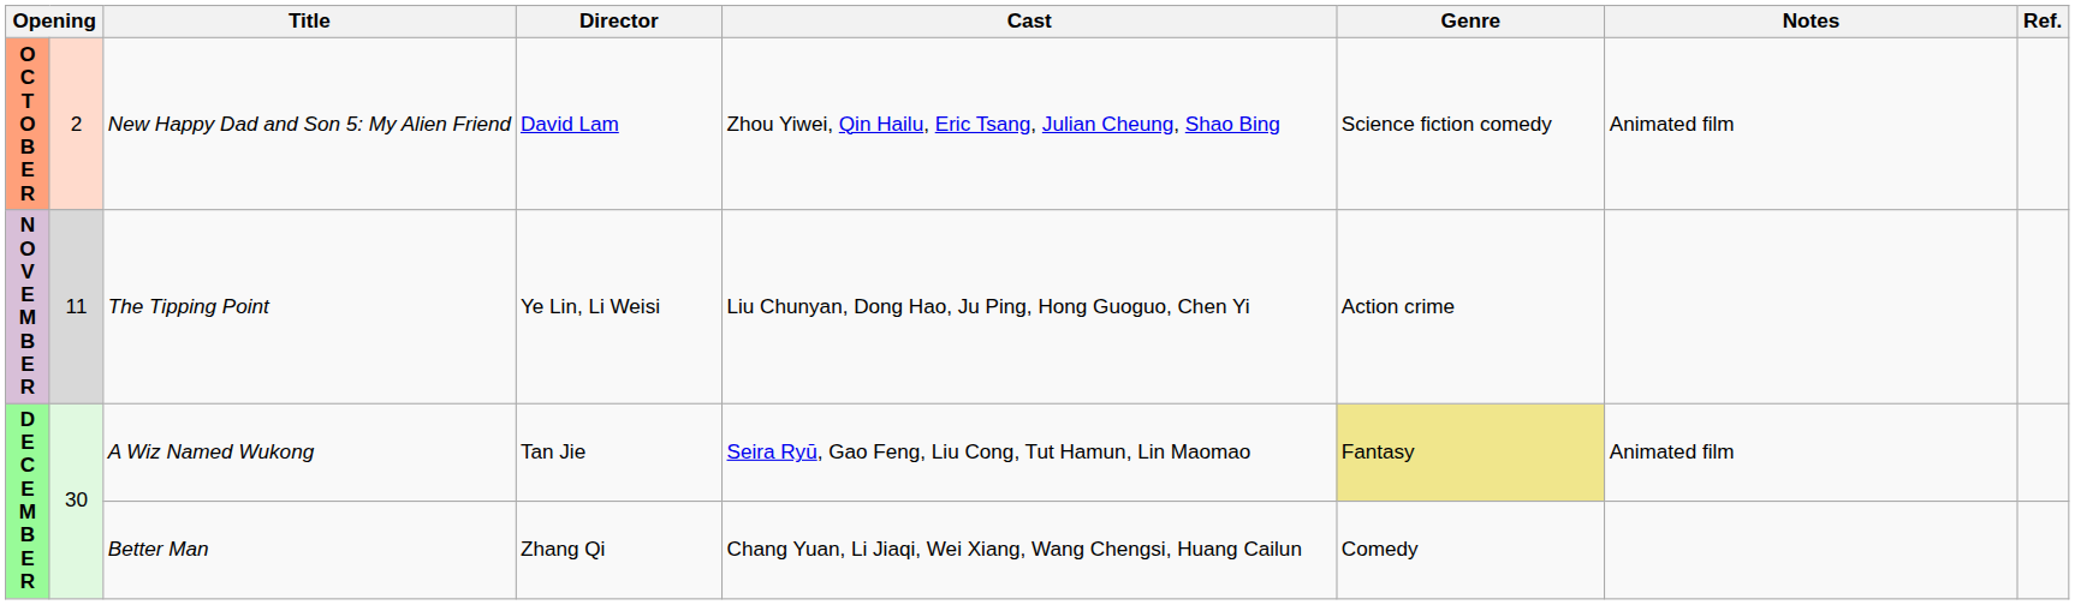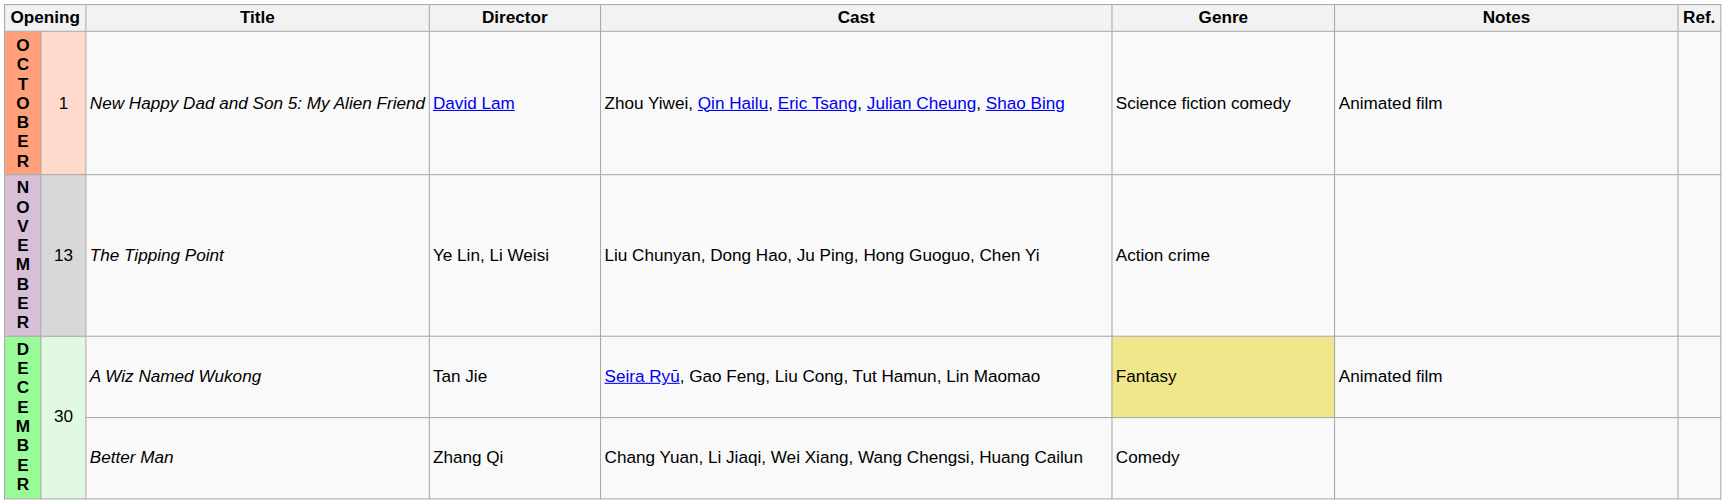New Happy Dad and Son 5: My Alien Friend | column 2: 2 -> 1
The Tipping Point | column 2: 11 -> 13
